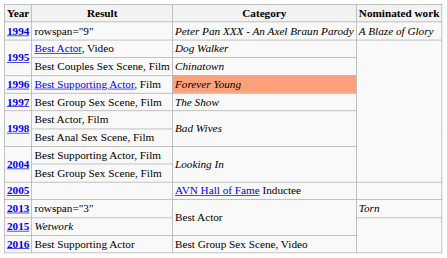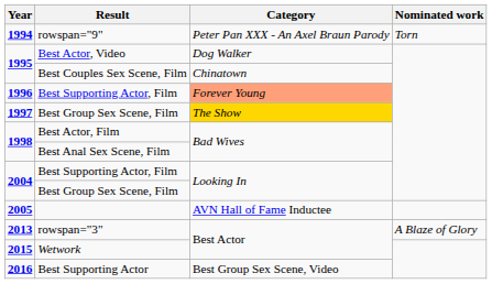rowspan="9" | Nominated work: A Blaze of Glory -> Torn
1997 / Best Group Sex Scene, Film | Category: no background -> gold background
rowspan="3" | Nominated work: Torn -> A Blaze of Glory
